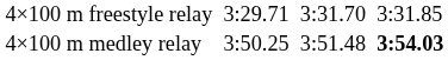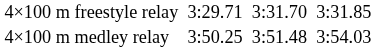4×100 m medley relay | column 4: bold -> normal
